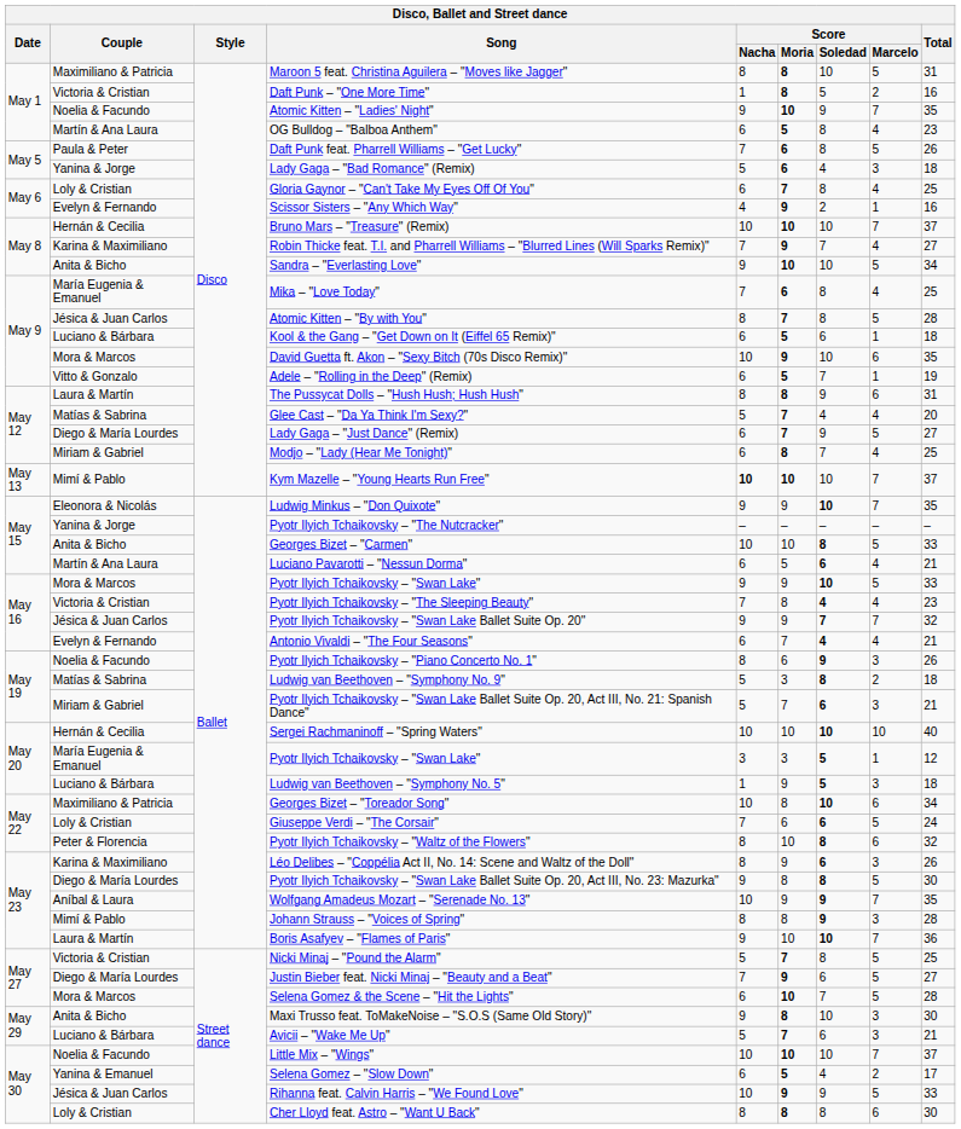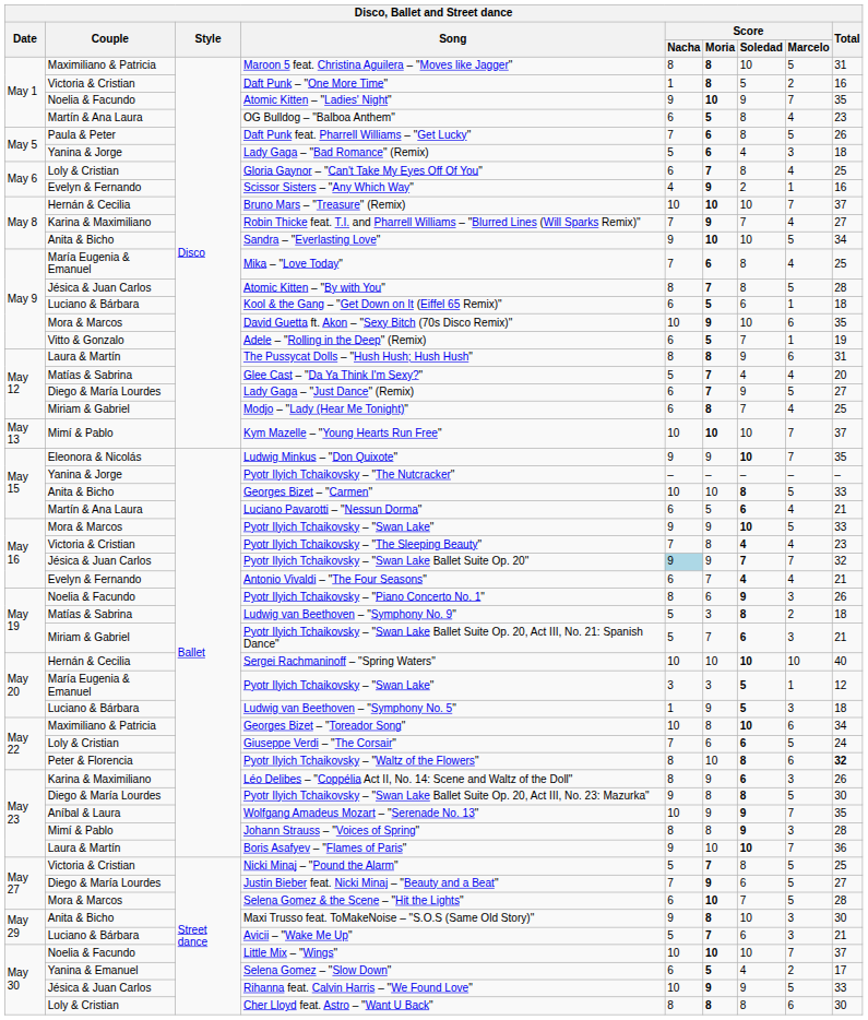Kym Mazelle – "Young Hearts Run Free" | Score / Nacha: bold -> normal
Pyotr Ilyich Tchaikovsky – "Swan Lake Ballet Suite Op. 20" | Score / Nacha: no background -> lightblue background
Pyotr Ilyich Tchaikovsky – "Waltz of the Flowers" | Total: normal -> bold
